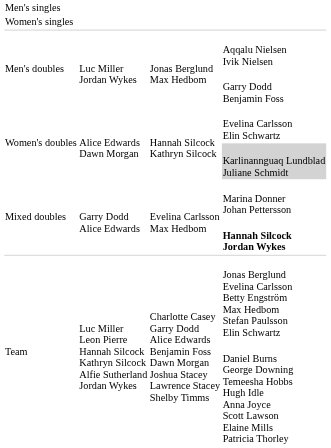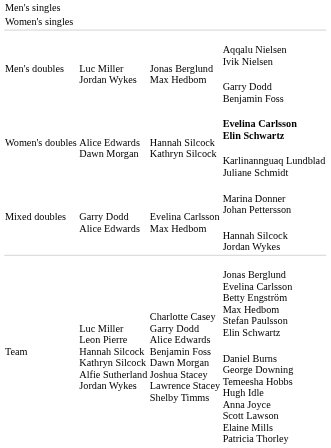Evelina Carlsson Elin Schwartz | column 4: normal -> bold
Karlinannguaq Lundblad Juliane Schmidt | column 4: lightgrey background -> no background
Hannah Silcock Jordan Wykes | column 4: bold -> normal
